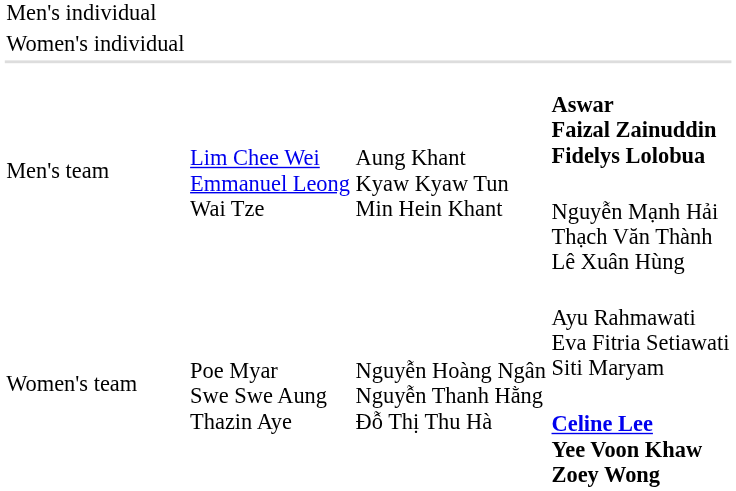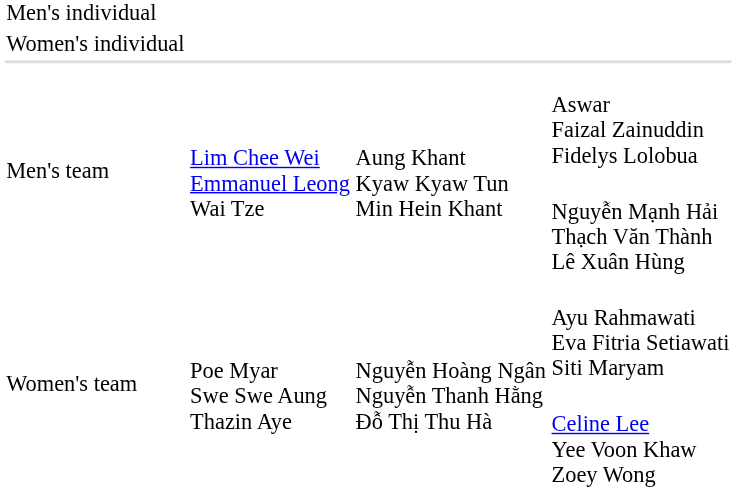Men's team / Aswar Faizal Zainuddin Fidelys Lolobua | column 4: bold -> normal
Women's team / Celine Lee Yee Voon Khaw Zoey Wong | column 4: bold -> normal
